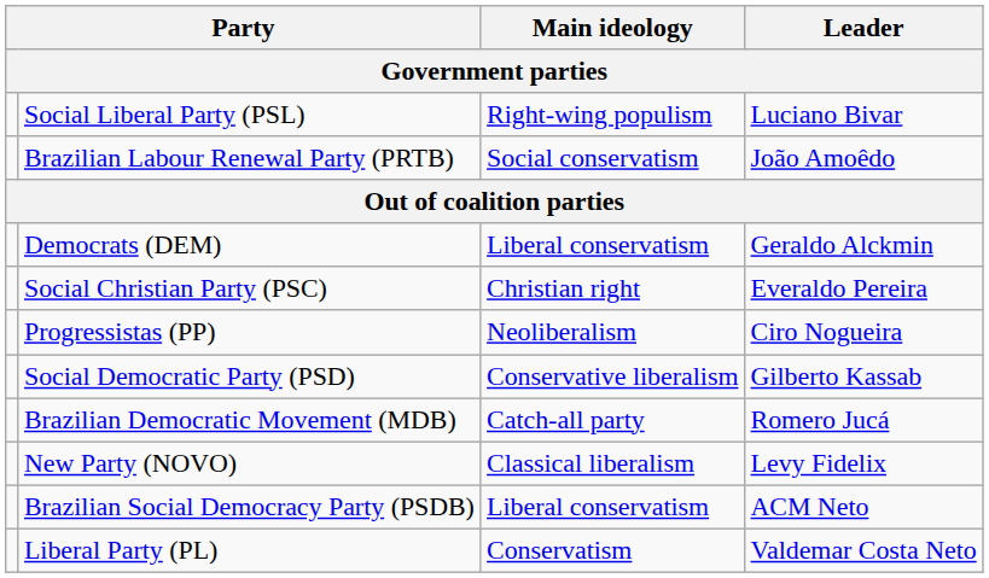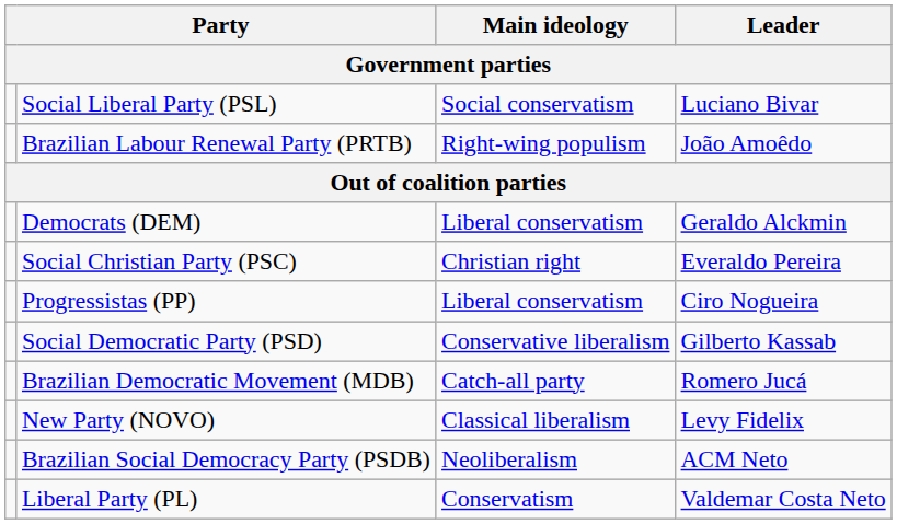Social Liberal Party (PSL) | Main ideology: Right-wing populism -> Social conservatism
Brazilian Labour Renewal Party (PRTB) | Main ideology: Social conservatism -> Right-wing populism
Progressistas (PP) | Main ideology: Neoliberalism -> Liberal conservatism
Brazilian Social Democracy Party (PSDB) | Main ideology: Liberal conservatism -> Neoliberalism
